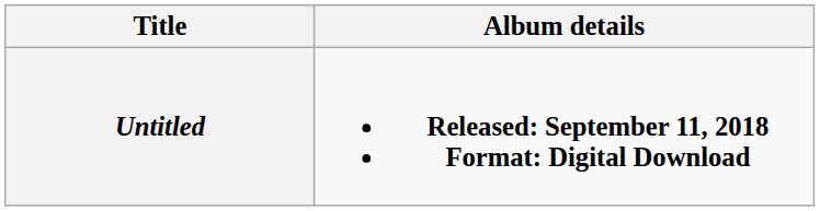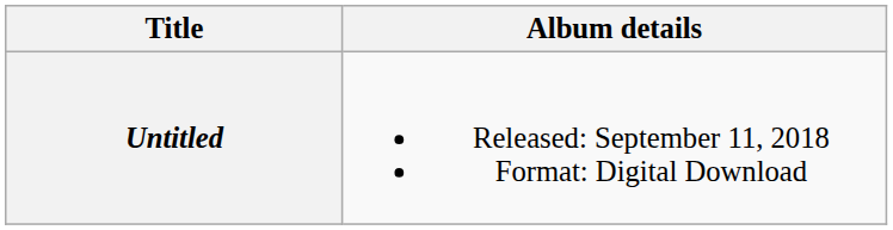Untitled | Album details: bold -> normal
